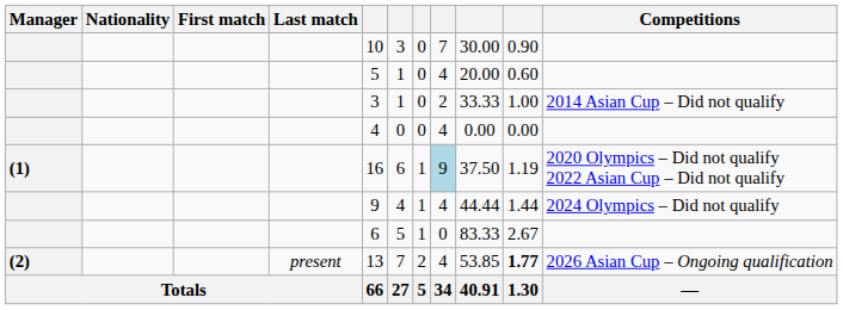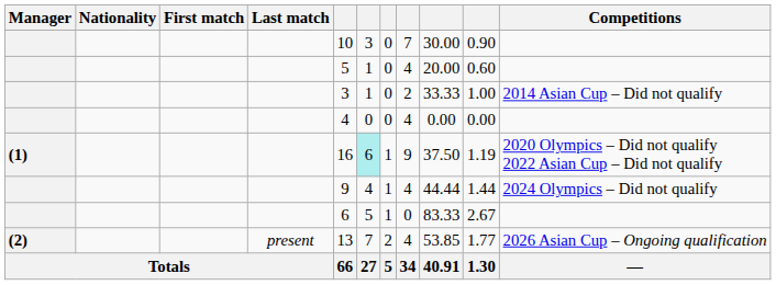(1) | column 6: no background -> paleturquoise background
(1) | column 8: lightblue background -> no background
(2) | column 10: bold -> normal
